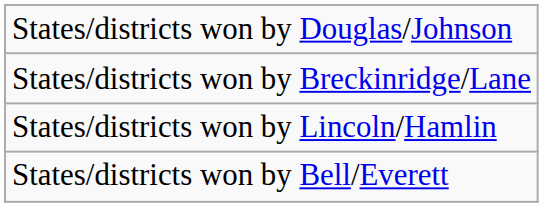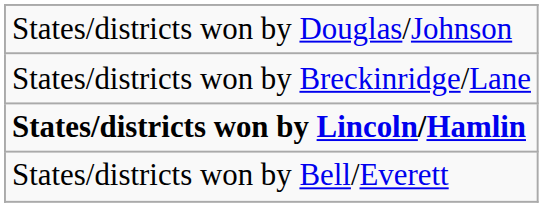row 3 | column 1: normal -> bold
